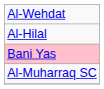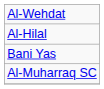row 3 | column 1: pink background -> no background
